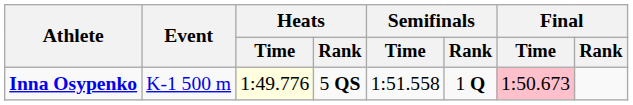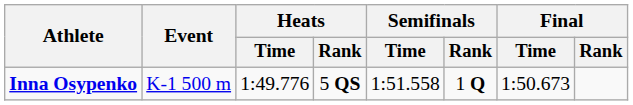Inna Osypenko | Heats / Time: lightyellow background -> no background
Inna Osypenko | Final / Time: pink background -> no background
